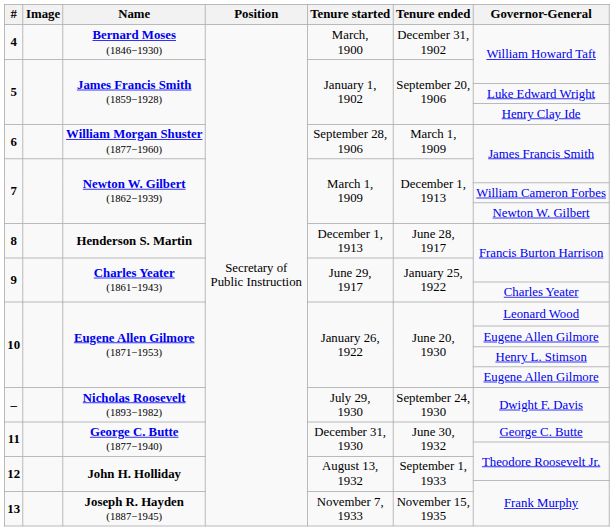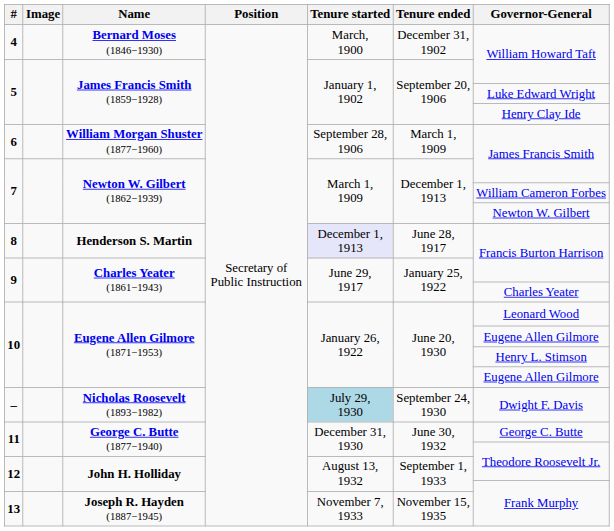8 | Tenure started: no background -> lavender background
– | Tenure started: no background -> lightblue background
